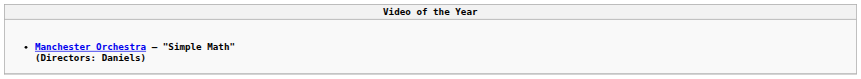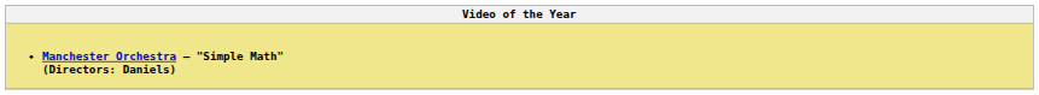row 2 | column 1: no background -> khaki background
